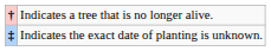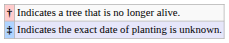‡ | column 2: no background -> lavender background
